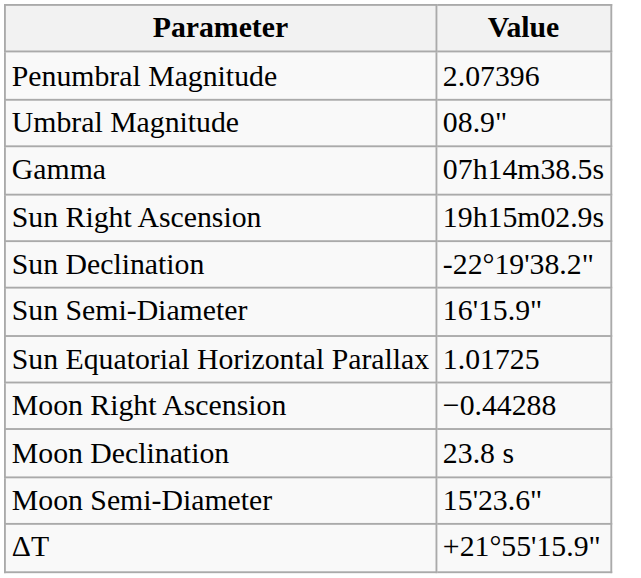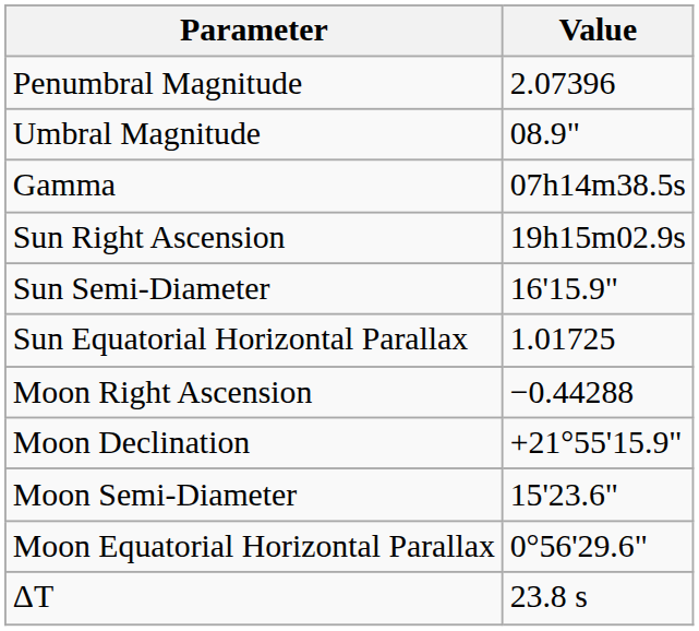- row: Sun Declination | -22°19'38.2"
Moon Declination | Value: 23.8 s -> +21°55'15.9"
+ row: Moon Equatorial Horizontal Parallax | 0°56'29.6"
ΔT | Value: +21°55'15.9" -> 23.8 s
